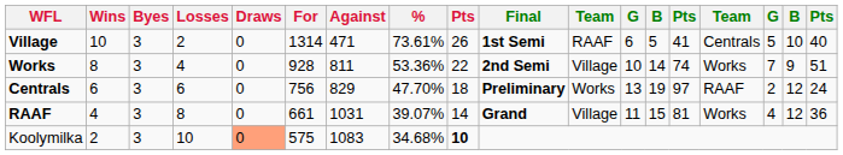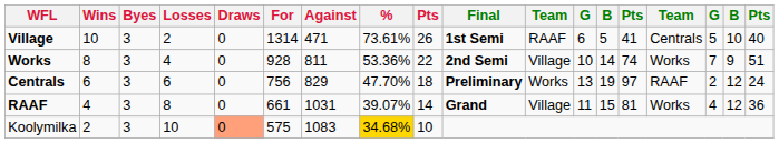Koolymilka | %: no background -> gold background
Koolymilka | column 9: bold -> normal
